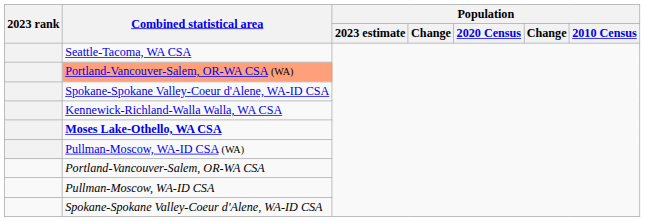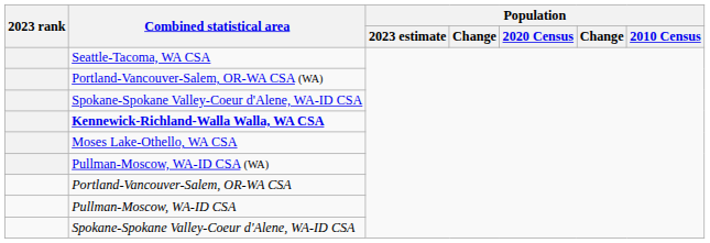Portland-Vancouver-Salem, OR-WA CSA (WA) | Combined statistical area: lightsalmon background -> no background
Kennewick-Richland-Walla Walla, WA CSA | Combined statistical area: normal -> bold
Moses Lake-Othello, WA CSA | Combined statistical area: bold -> normal
